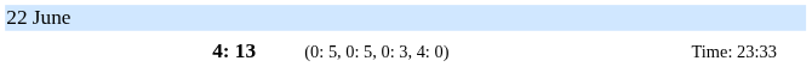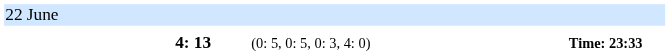row 2 | column 3: normal -> bold
